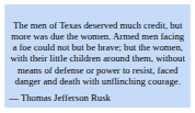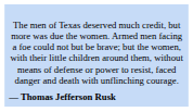row 2 | column 1: normal -> bold
